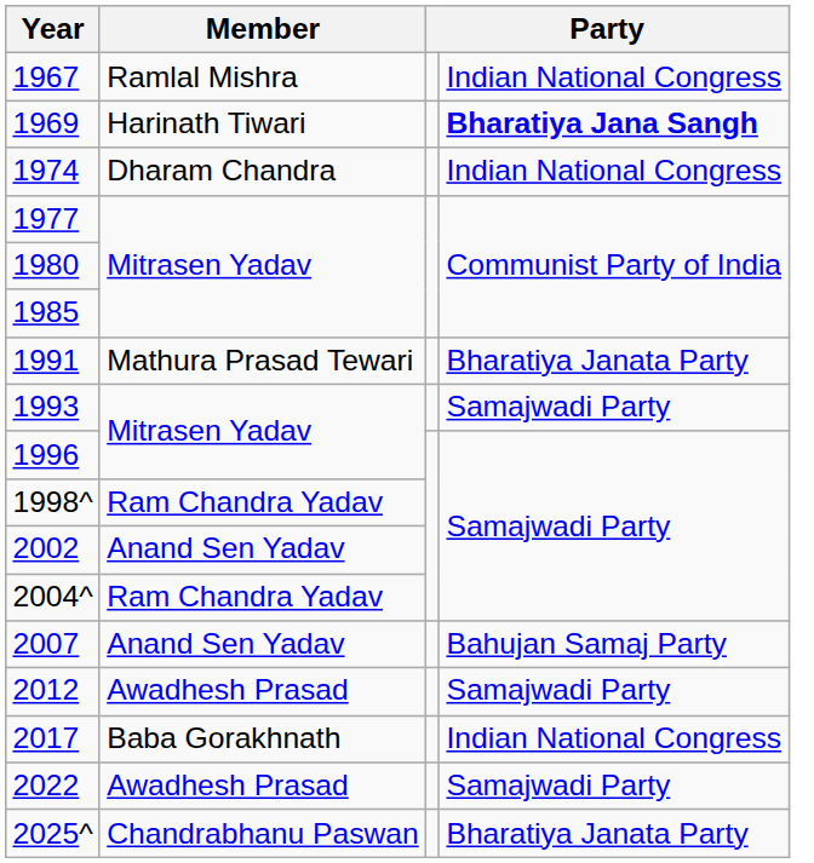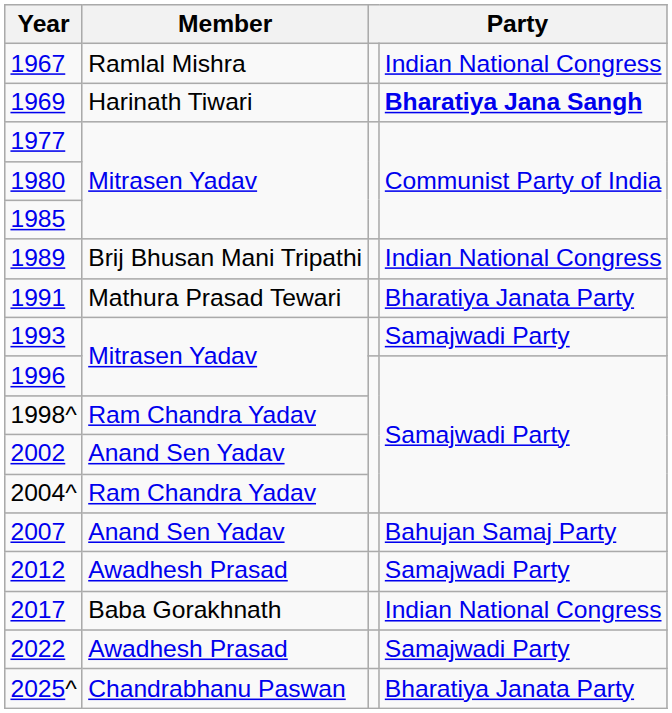- row: 1974 | Dharam Chandra | Indian National Congress
+ row: 1989 | Brij Bhusan Mani Tripathi | Indian National Congress
